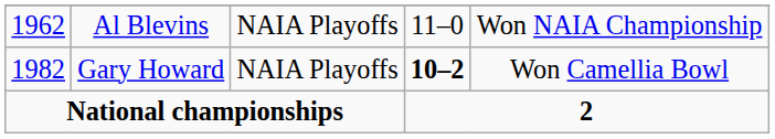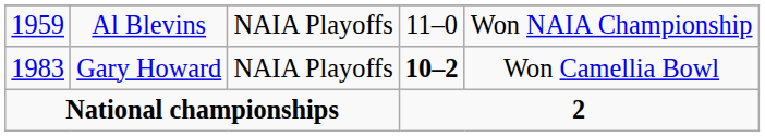Al Blevins | column 1: 1962 -> 1959
Gary Howard | column 1: 1982 -> 1983
